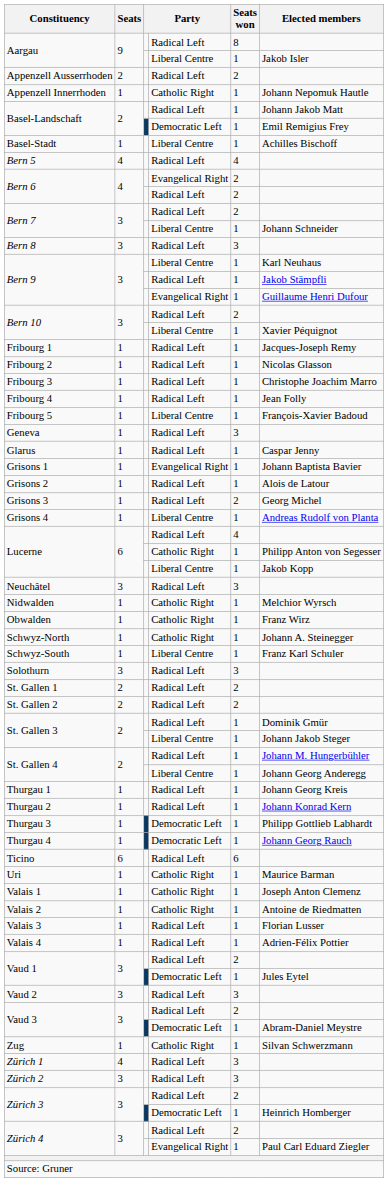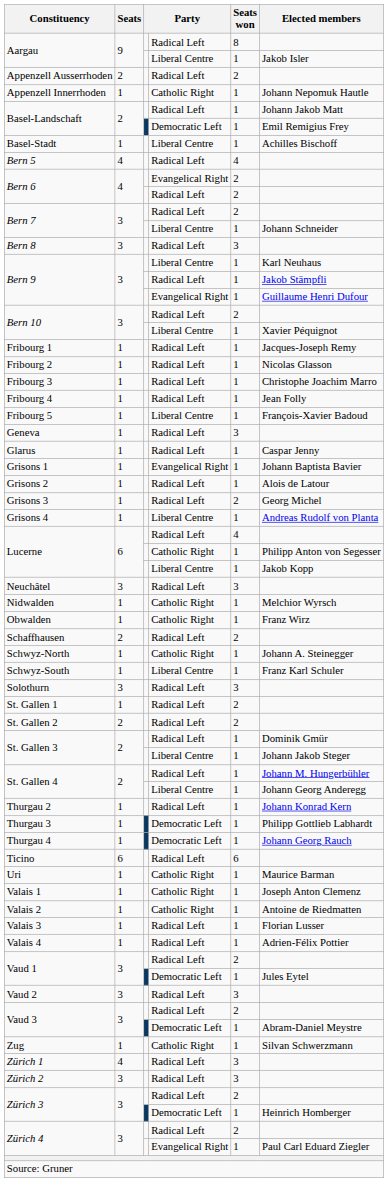+ row: Schaffhausen | 2 | Radical Left | 2
St. Gallen 1 | Seats: 2 -> 1
- row: Thurgau 1 | 1 | Radical Left | 1 | Johann Georg Kreis
